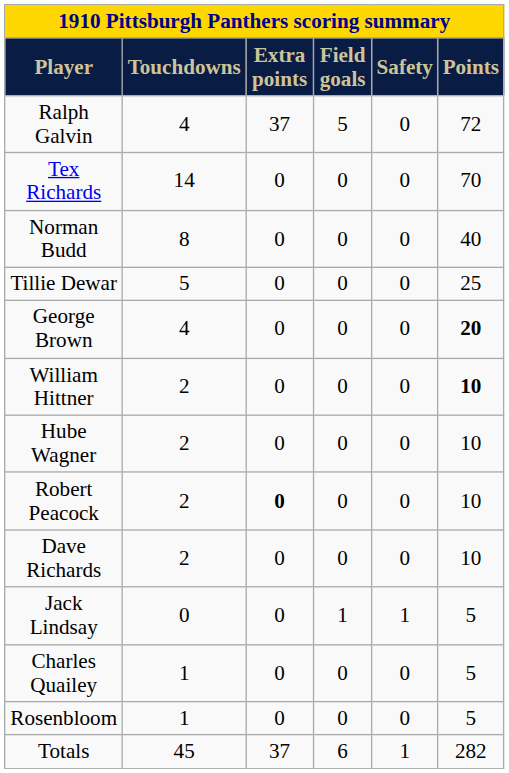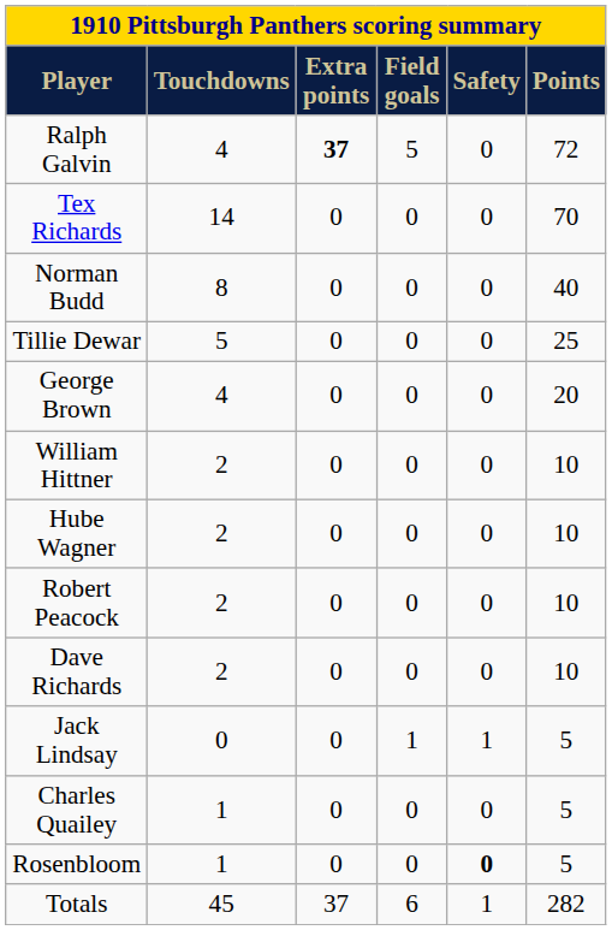Ralph Galvin | Extra points: normal -> bold
George Brown | Points: bold -> normal
William Hittner | Points: bold -> normal
Robert Peacock | Extra points: bold -> normal
Rosenbloom | Safety: normal -> bold
